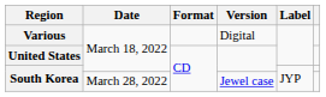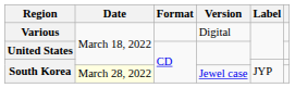South Korea / Jewel case | Date: no background -> lightyellow background
